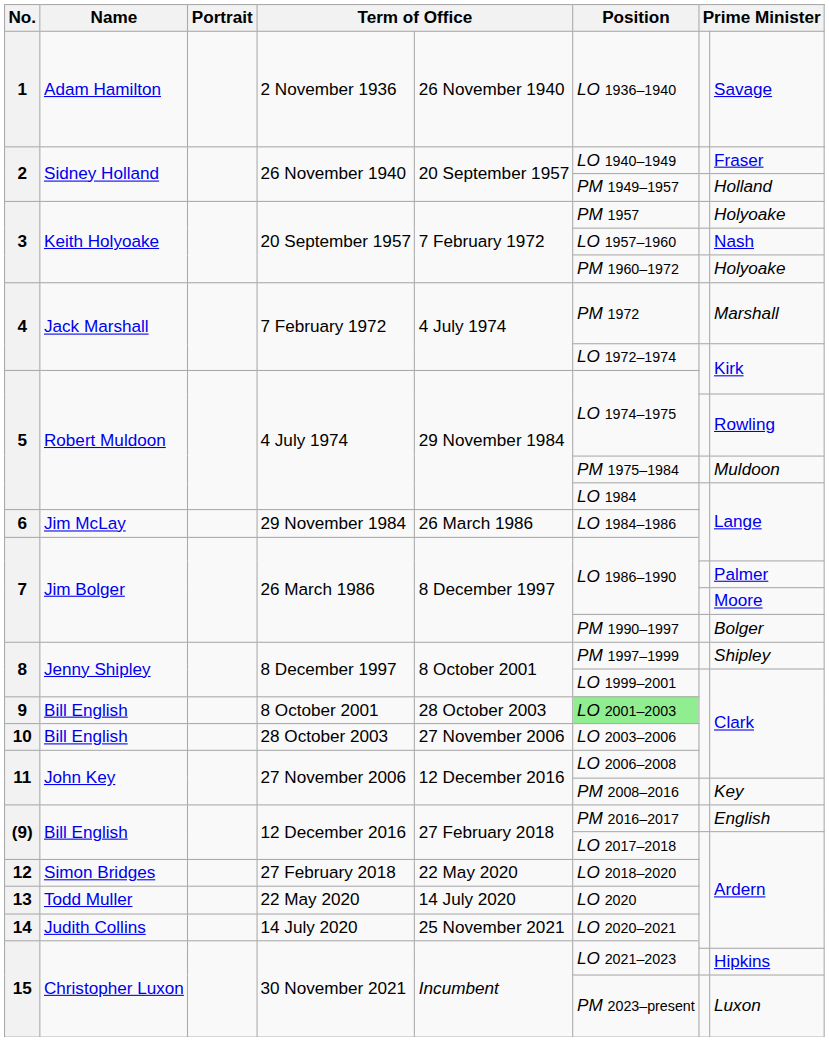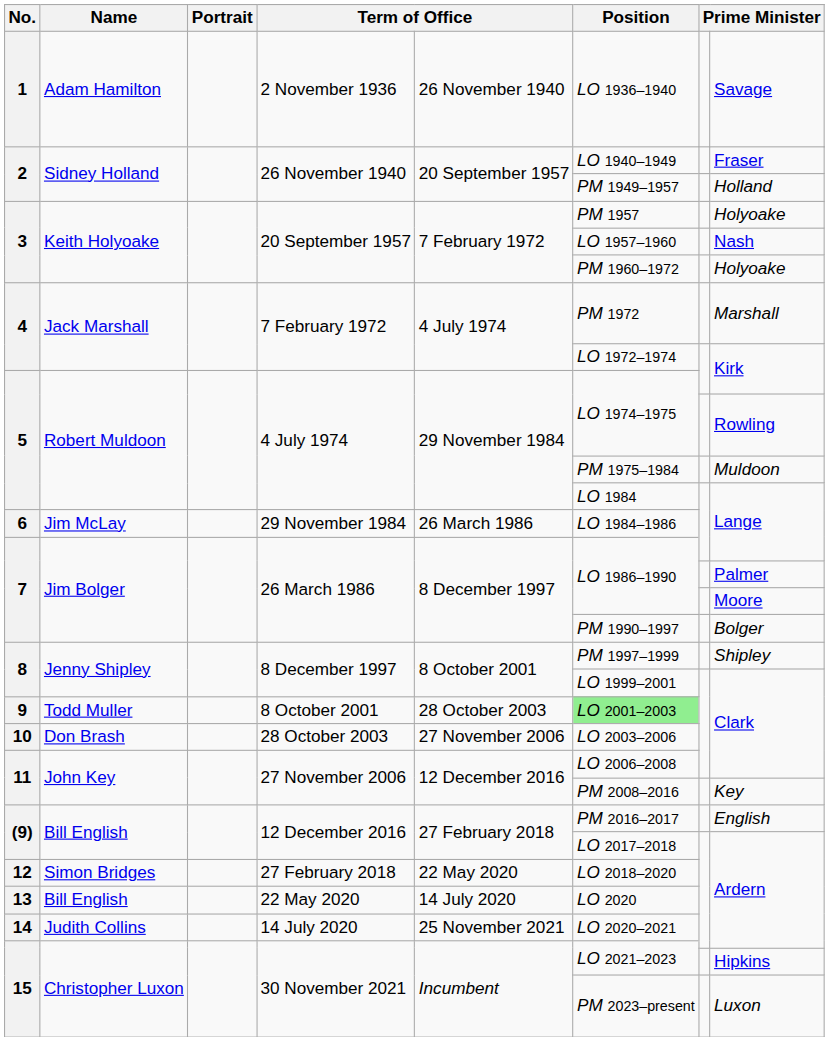9 | Name: Bill English -> Todd Muller
10 | Name: Bill English -> Don Brash
13 | Name: Todd Muller -> Bill English
